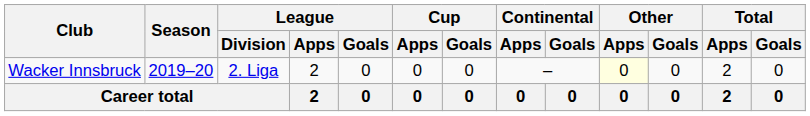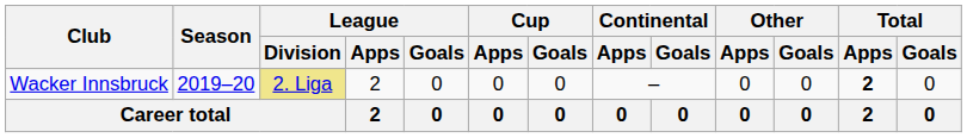Wacker Innsbruck | League / Division: no background -> khaki background
Wacker Innsbruck | Other / Apps: lightyellow background -> no background
Wacker Innsbruck | Total / Apps: normal -> bold
